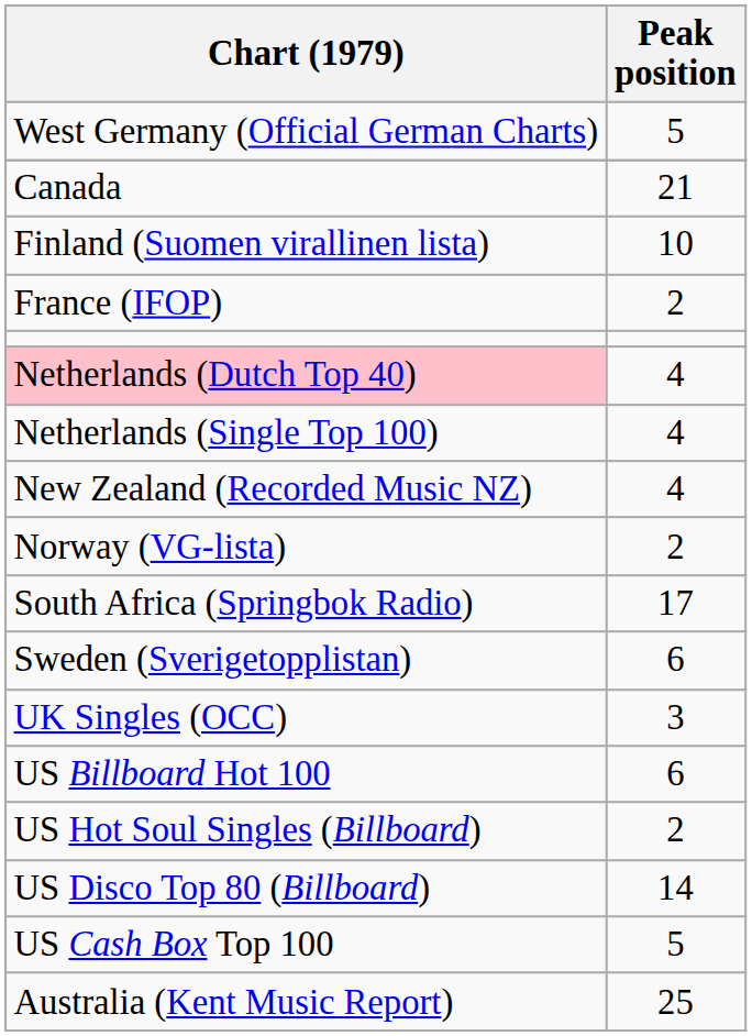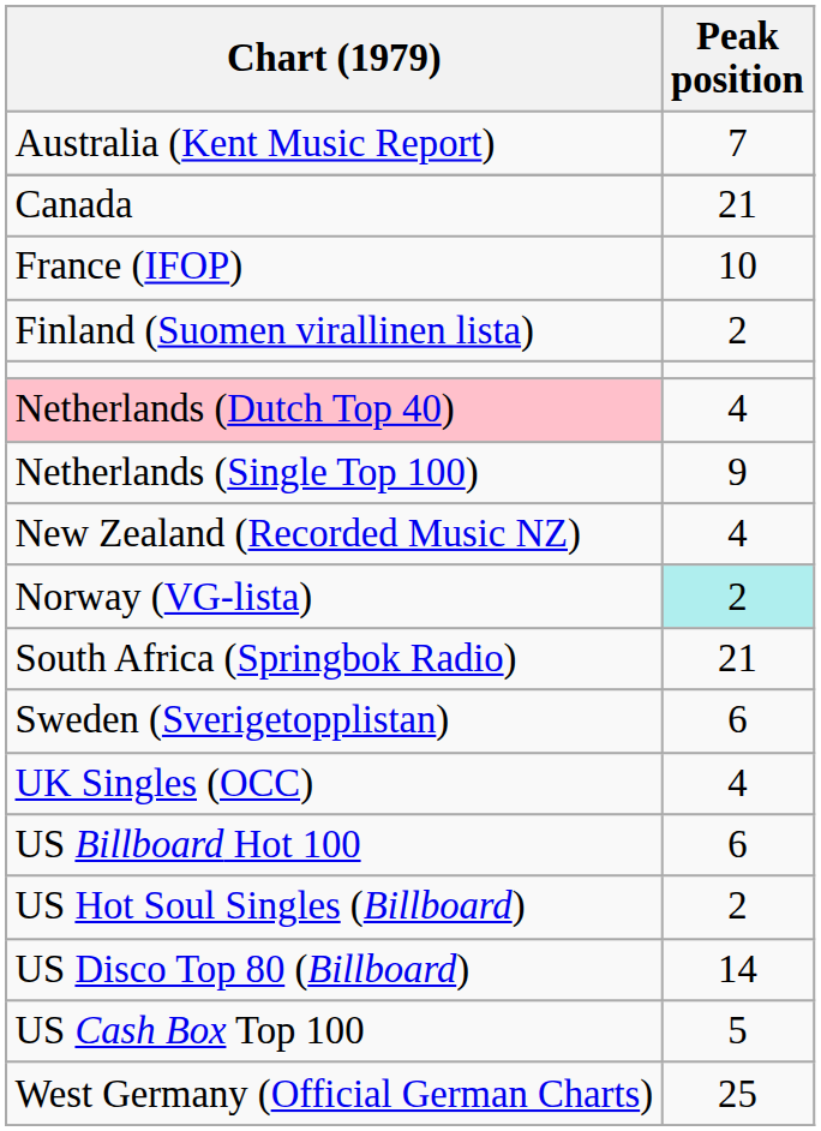row 2 | Chart (1979): West Germany (Official German Charts) -> Australia (Kent Music Report)
row 2 | Peak position: 5 -> 7
row 4 | Chart (1979): Finland (Suomen virallinen lista) -> France (IFOP)
row 5 | Chart (1979): France (IFOP) -> Finland (Suomen virallinen lista)
row 8 | Peak position: 4 -> 9
row 10 | Peak position: no background -> paleturquoise background
row 11 | Peak position: 17 -> 21
row 13 | Peak position: 3 -> 4
row 18 | Chart (1979): Australia (Kent Music Report) -> West Germany (Official German Charts)
